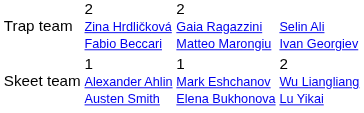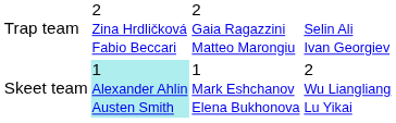Skeet team | column 2: no background -> paleturquoise background
